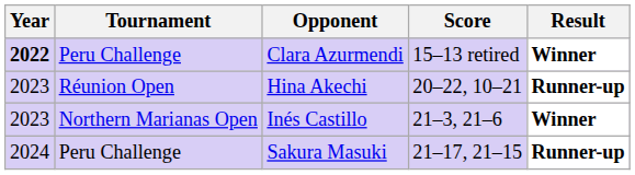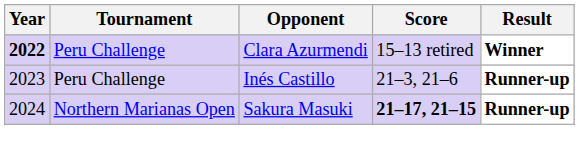- row: 2023 | Réunion Open | Hina Akechi | 20–22, 10–21 | Runner-up
Inés Castillo | Tournament: Northern Marianas Open -> Peru Challenge
Inés Castillo | Result: Winner -> Runner-up
Sakura Masuki | Tournament: Peru Challenge -> Northern Marianas Open
Sakura Masuki | Score: normal -> bold
